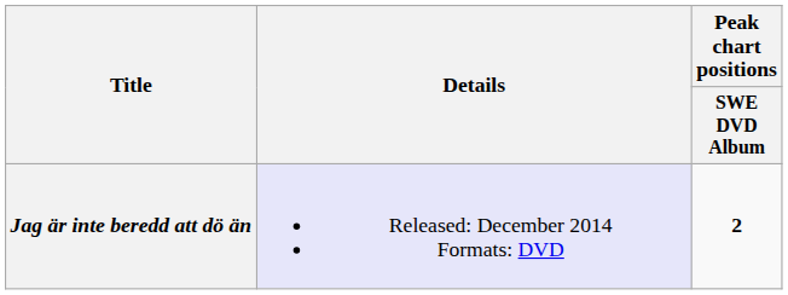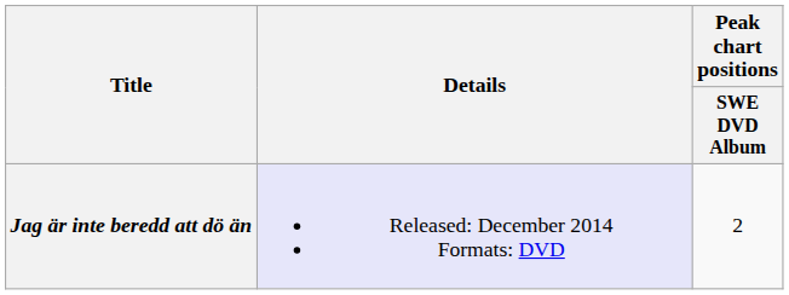Jag är inte beredd att dö än | Peak chart positions / SWE DVD Album: bold -> normal
